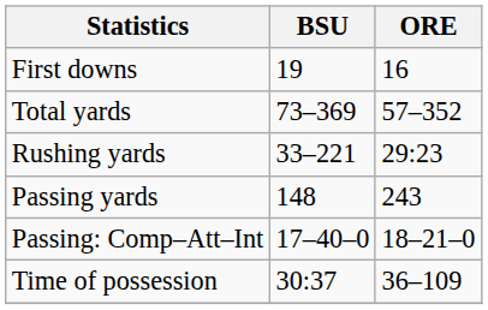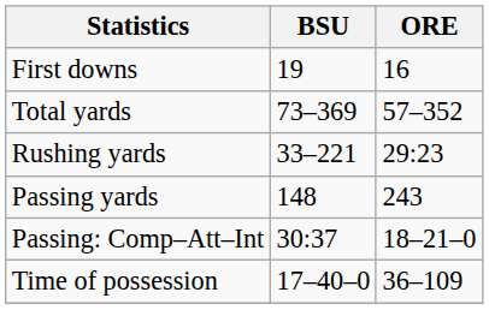Passing: Comp–Att–Int | BSU: 17–40–0 -> 30:37
Time of possession | BSU: 30:37 -> 17–40–0
